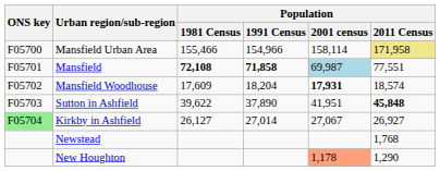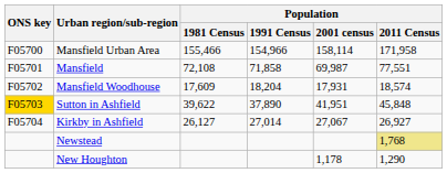Mansfield Urban Area | Population / 2011 Census: khaki background -> no background
Mansfield | Population / 1981 Census: bold -> normal
Mansfield | Population / 1991 Census: bold -> normal
Mansfield | Population / 2001 census: lightblue background -> no background
Mansfield Woodhouse | Population / 2001 census: bold -> normal
Sutton in Ashfield | ONS key: no background -> gold background
Sutton in Ashfield | Population / 2011 Census: bold -> normal
Kirkby in Ashfield | ONS key: lightgreen background -> no background
Newstead | Population / 2011 Census: no background -> khaki background
New Houghton | Population / 2001 census: lightsalmon background -> no background
